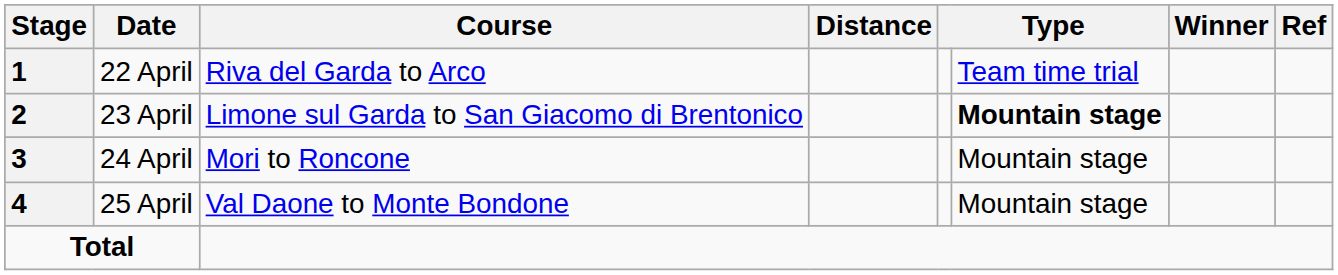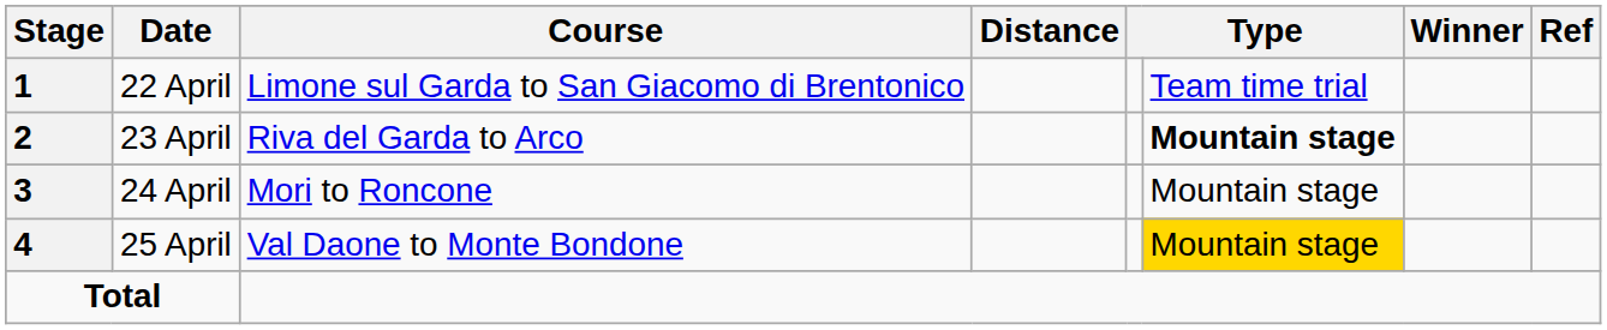22 April | Course: Riva del Garda to Arco -> Limone sul Garda to San Giacomo di Brentonico
23 April | Course: Limone sul Garda to San Giacomo di Brentonico -> Riva del Garda to Arco
25 April | column 6: no background -> gold background
